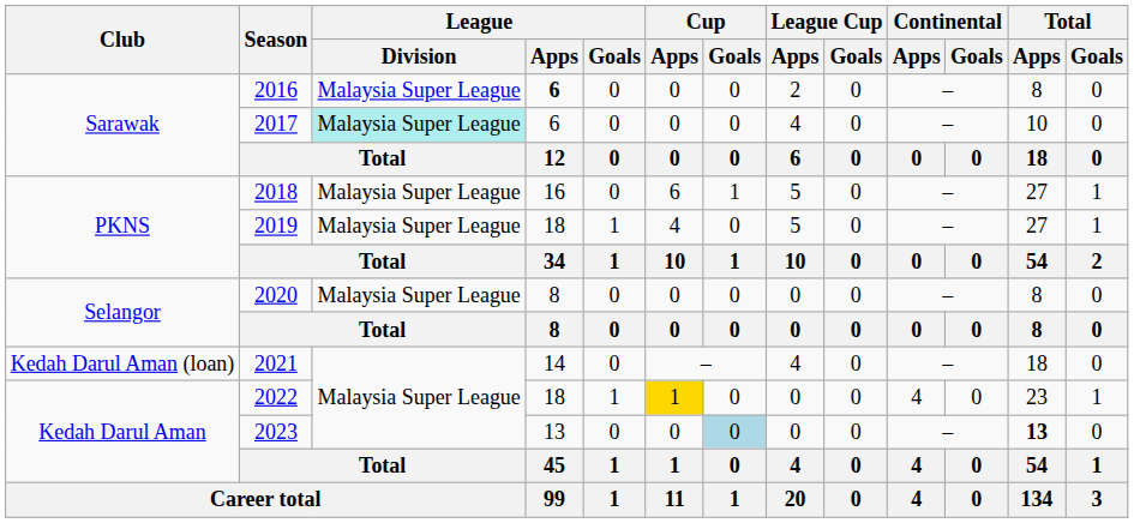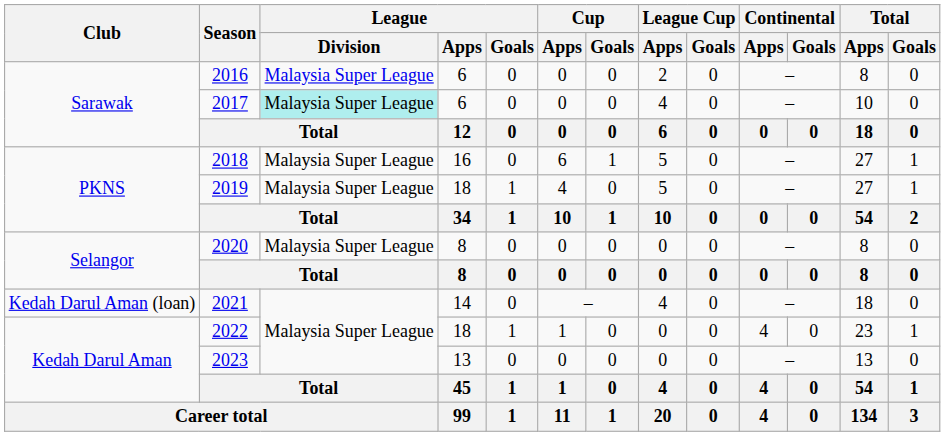2016 | League / Apps: bold -> normal
2022 | Cup / Apps: gold background -> no background
2023 | Cup / Goals: lightblue background -> no background
2023 | Total / Apps: bold -> normal
